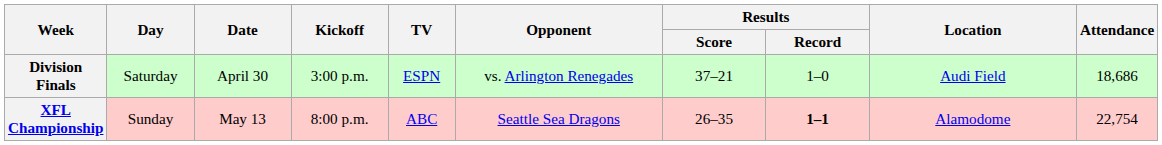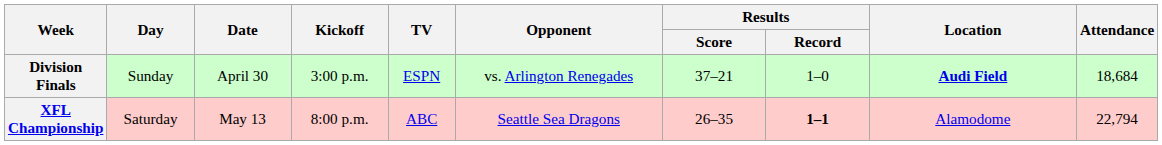Division Finals | Day: Saturday -> Sunday
Division Finals | Location: normal -> bold
Division Finals | Attendance: 18,686 -> 18,684
XFL Championship | Day: Sunday -> Saturday
XFL Championship | Attendance: 22,754 -> 22,794
